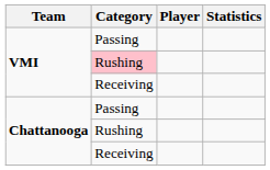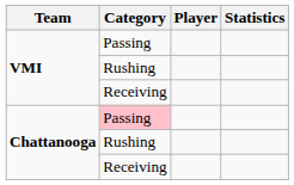VMI / Rushing | Category: pink background -> no background
Chattanooga / Passing | Category: no background -> pink background
